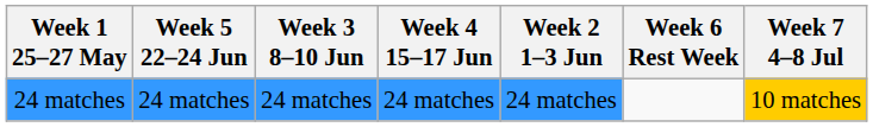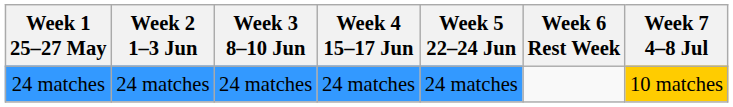columns swapped: Week 2 1–3 Jun <-> Week 5 22–24 Jun
